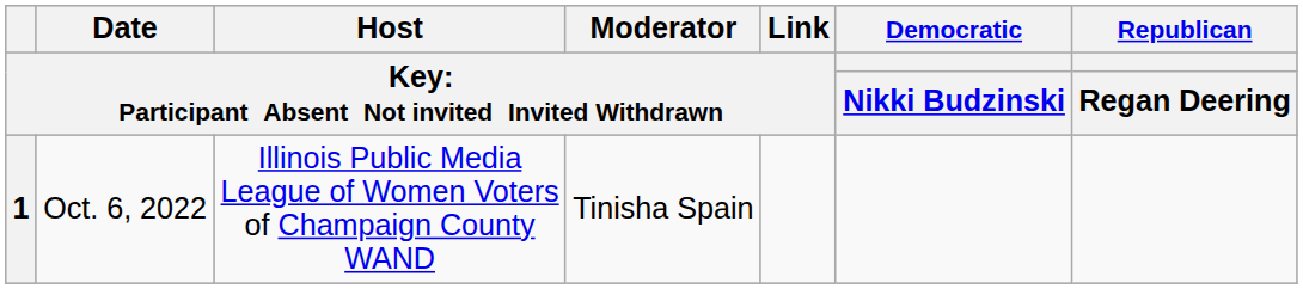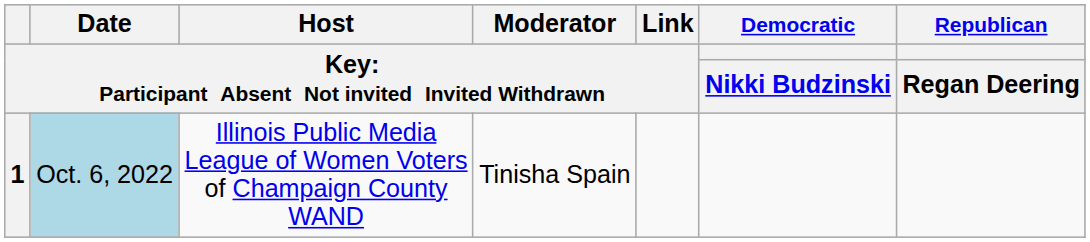1 | column 2: no background -> lightblue background
